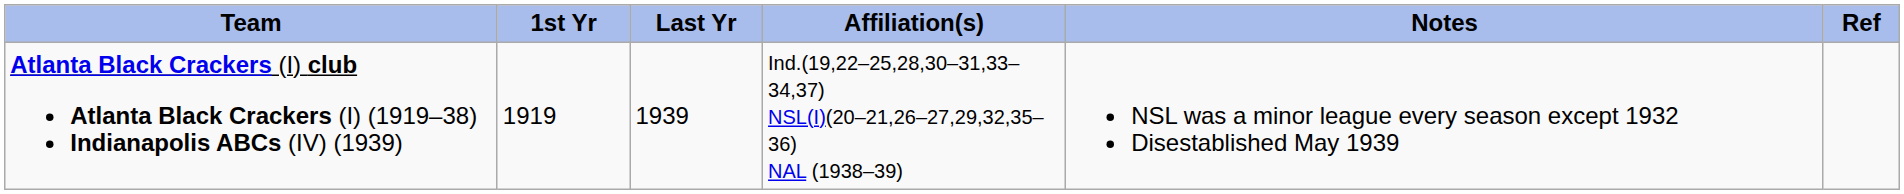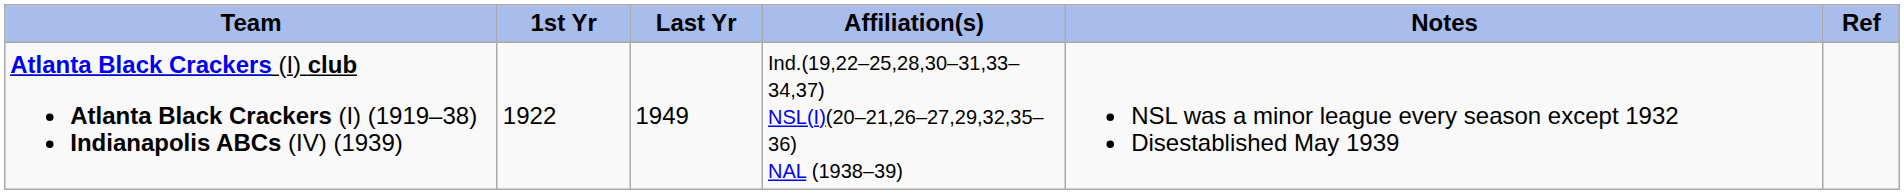row 2 | 1st Yr: 1919 -> 1922
row 2 | Last Yr: 1939 -> 1949
